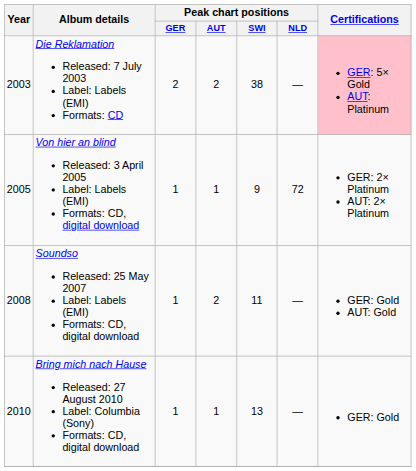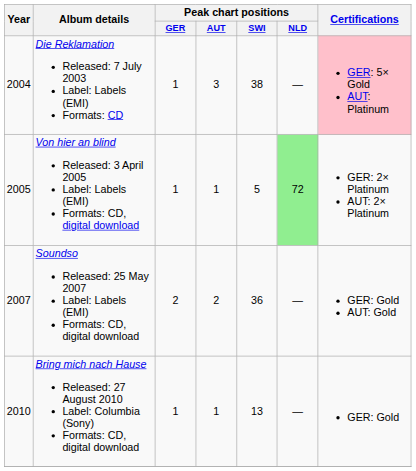row 3 | Year: 2003 -> 2004
row 3 | Peak chart positions / GER: 2 -> 1
row 3 | Peak chart positions / AUT: 2 -> 3
row 4 | Peak chart positions / SWI: 9 -> 5
row 4 | Peak chart positions / NLD: no background -> lightgreen background
row 5 | Year: 2008 -> 2007
row 5 | Peak chart positions / GER: 1 -> 2
row 5 | Peak chart positions / SWI: 11 -> 36
